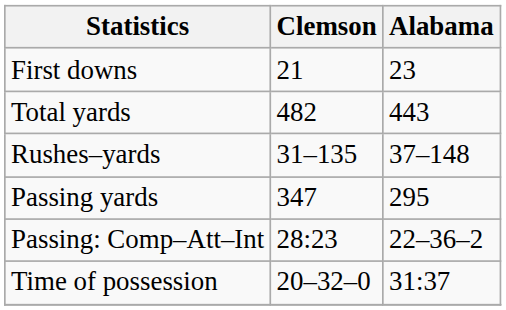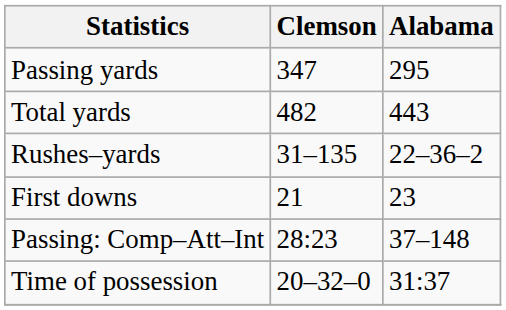rows swapped: First downs <-> Passing yards
Rushes–yards | Alabama: 37–148 -> 22–36–2
Passing: Comp–Att–Int | Alabama: 22–36–2 -> 37–148
